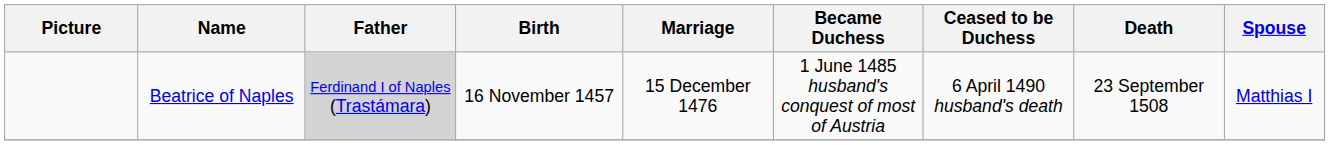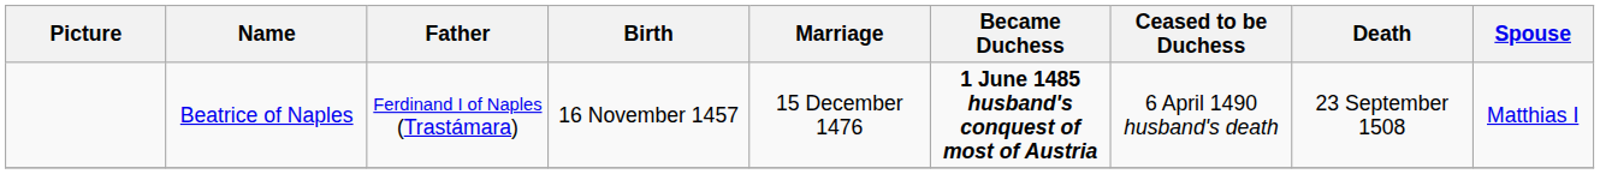Beatrice of Naples | Father: lightgrey background -> no background
Beatrice of Naples | Became Duchess: normal -> bold
